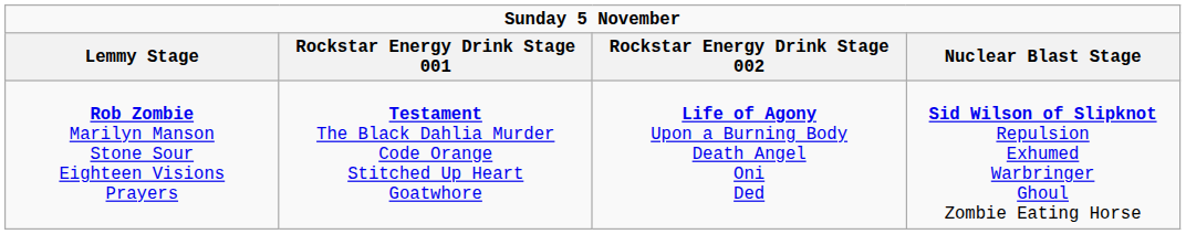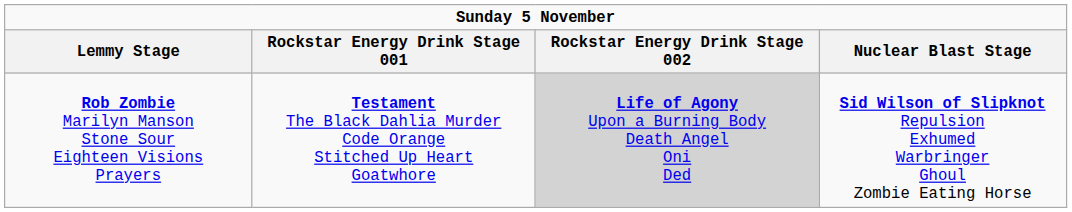row 3 | Rockstar Energy Drink Stage 002: no background -> lightgrey background
